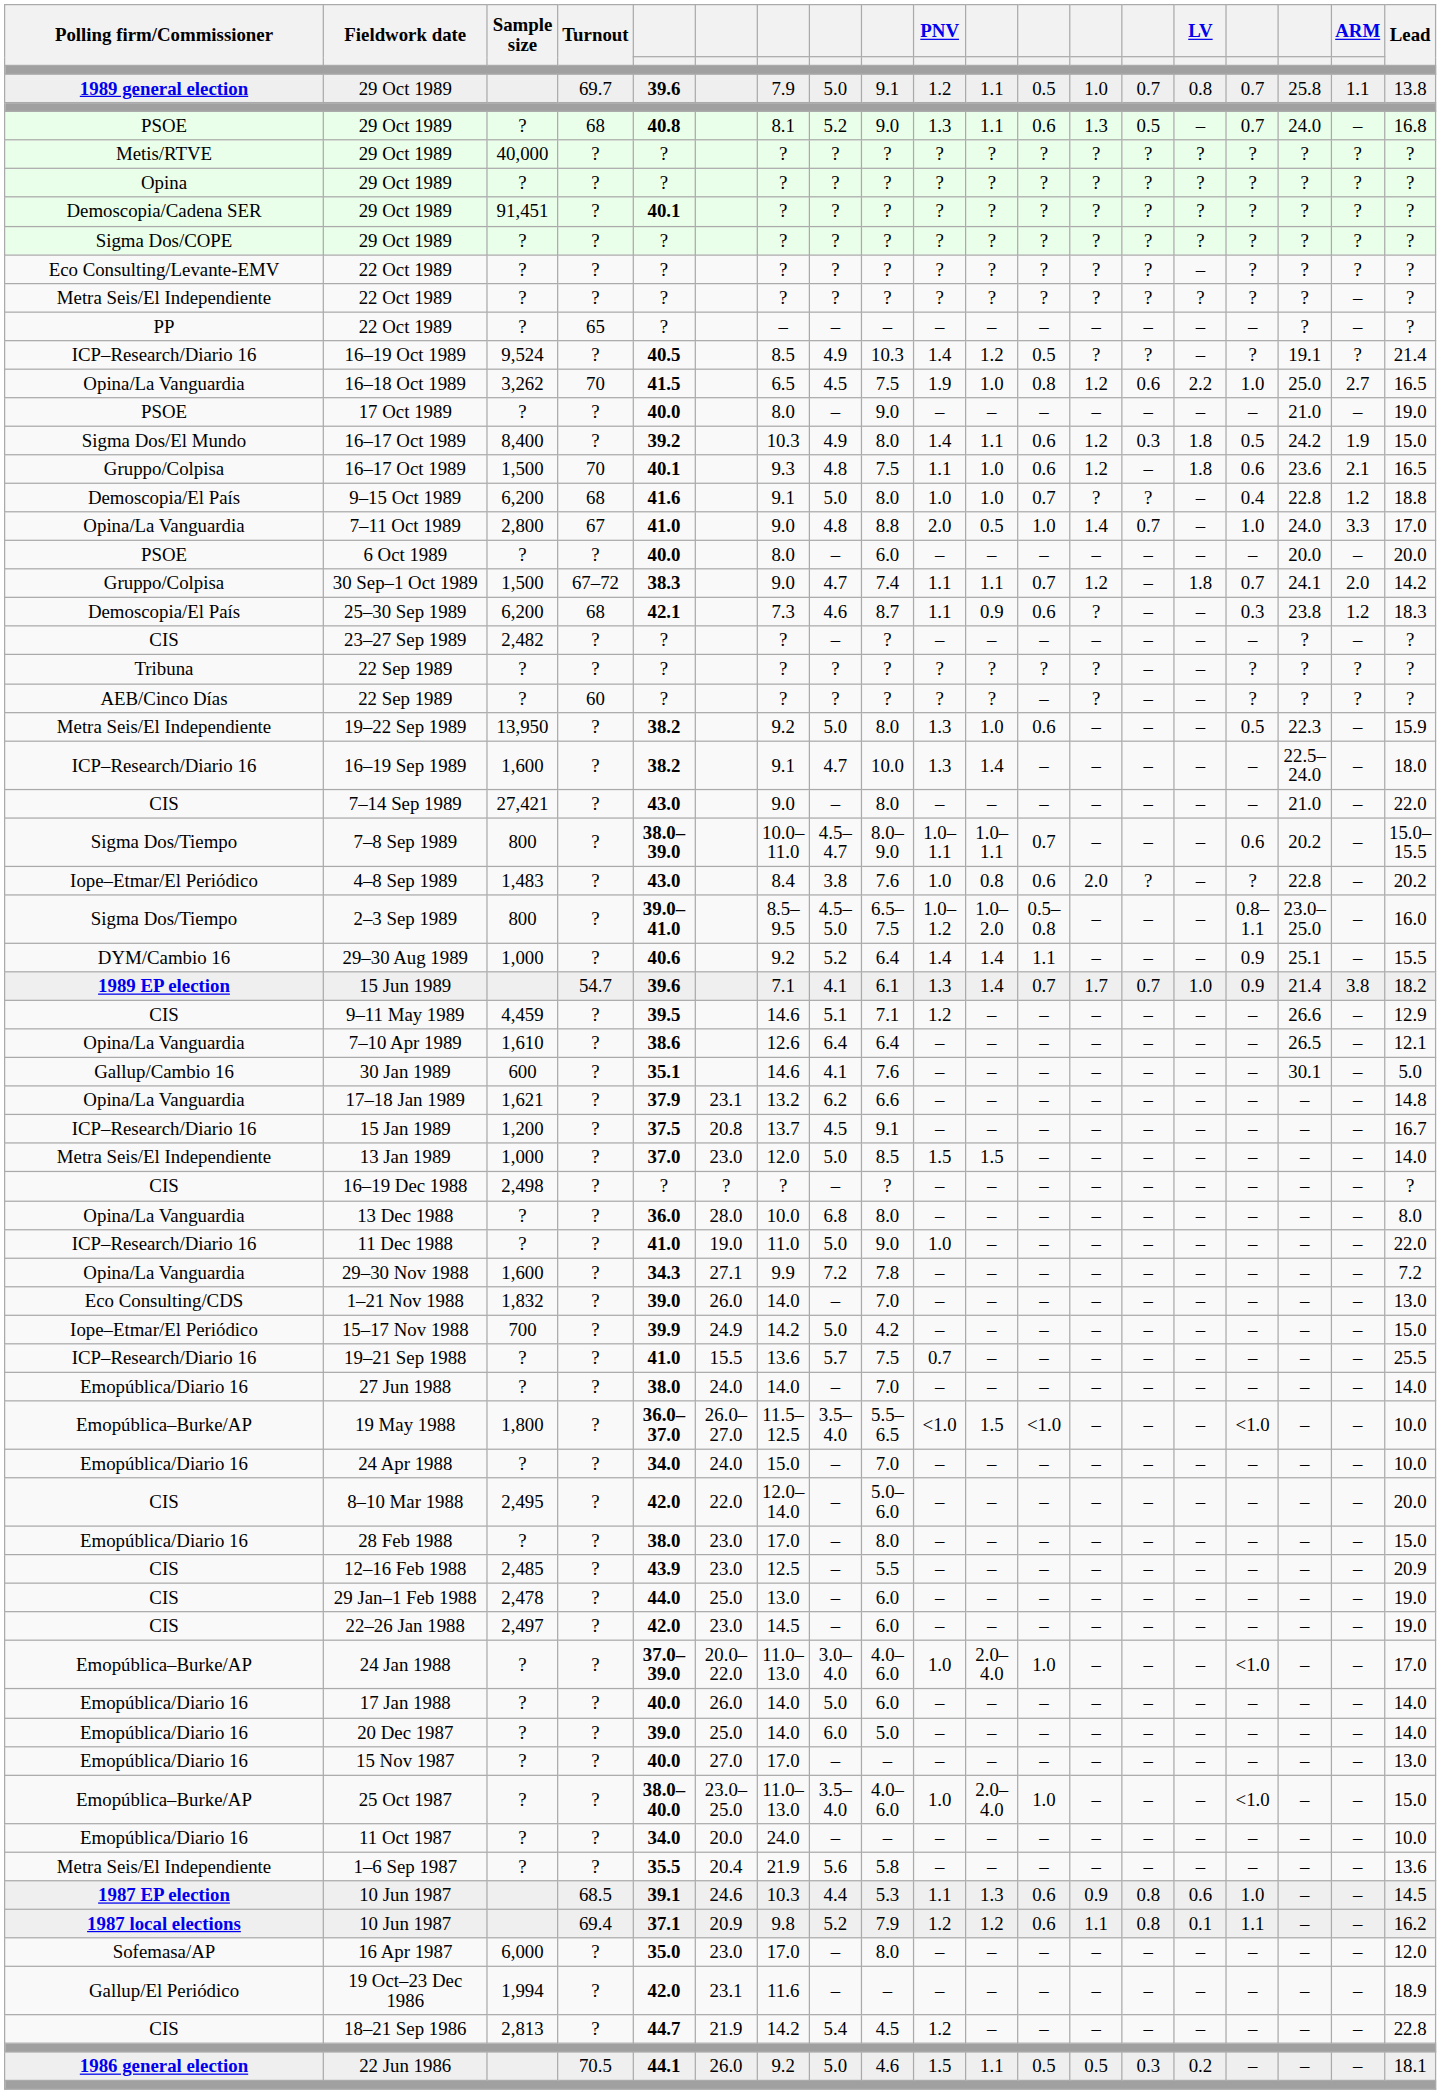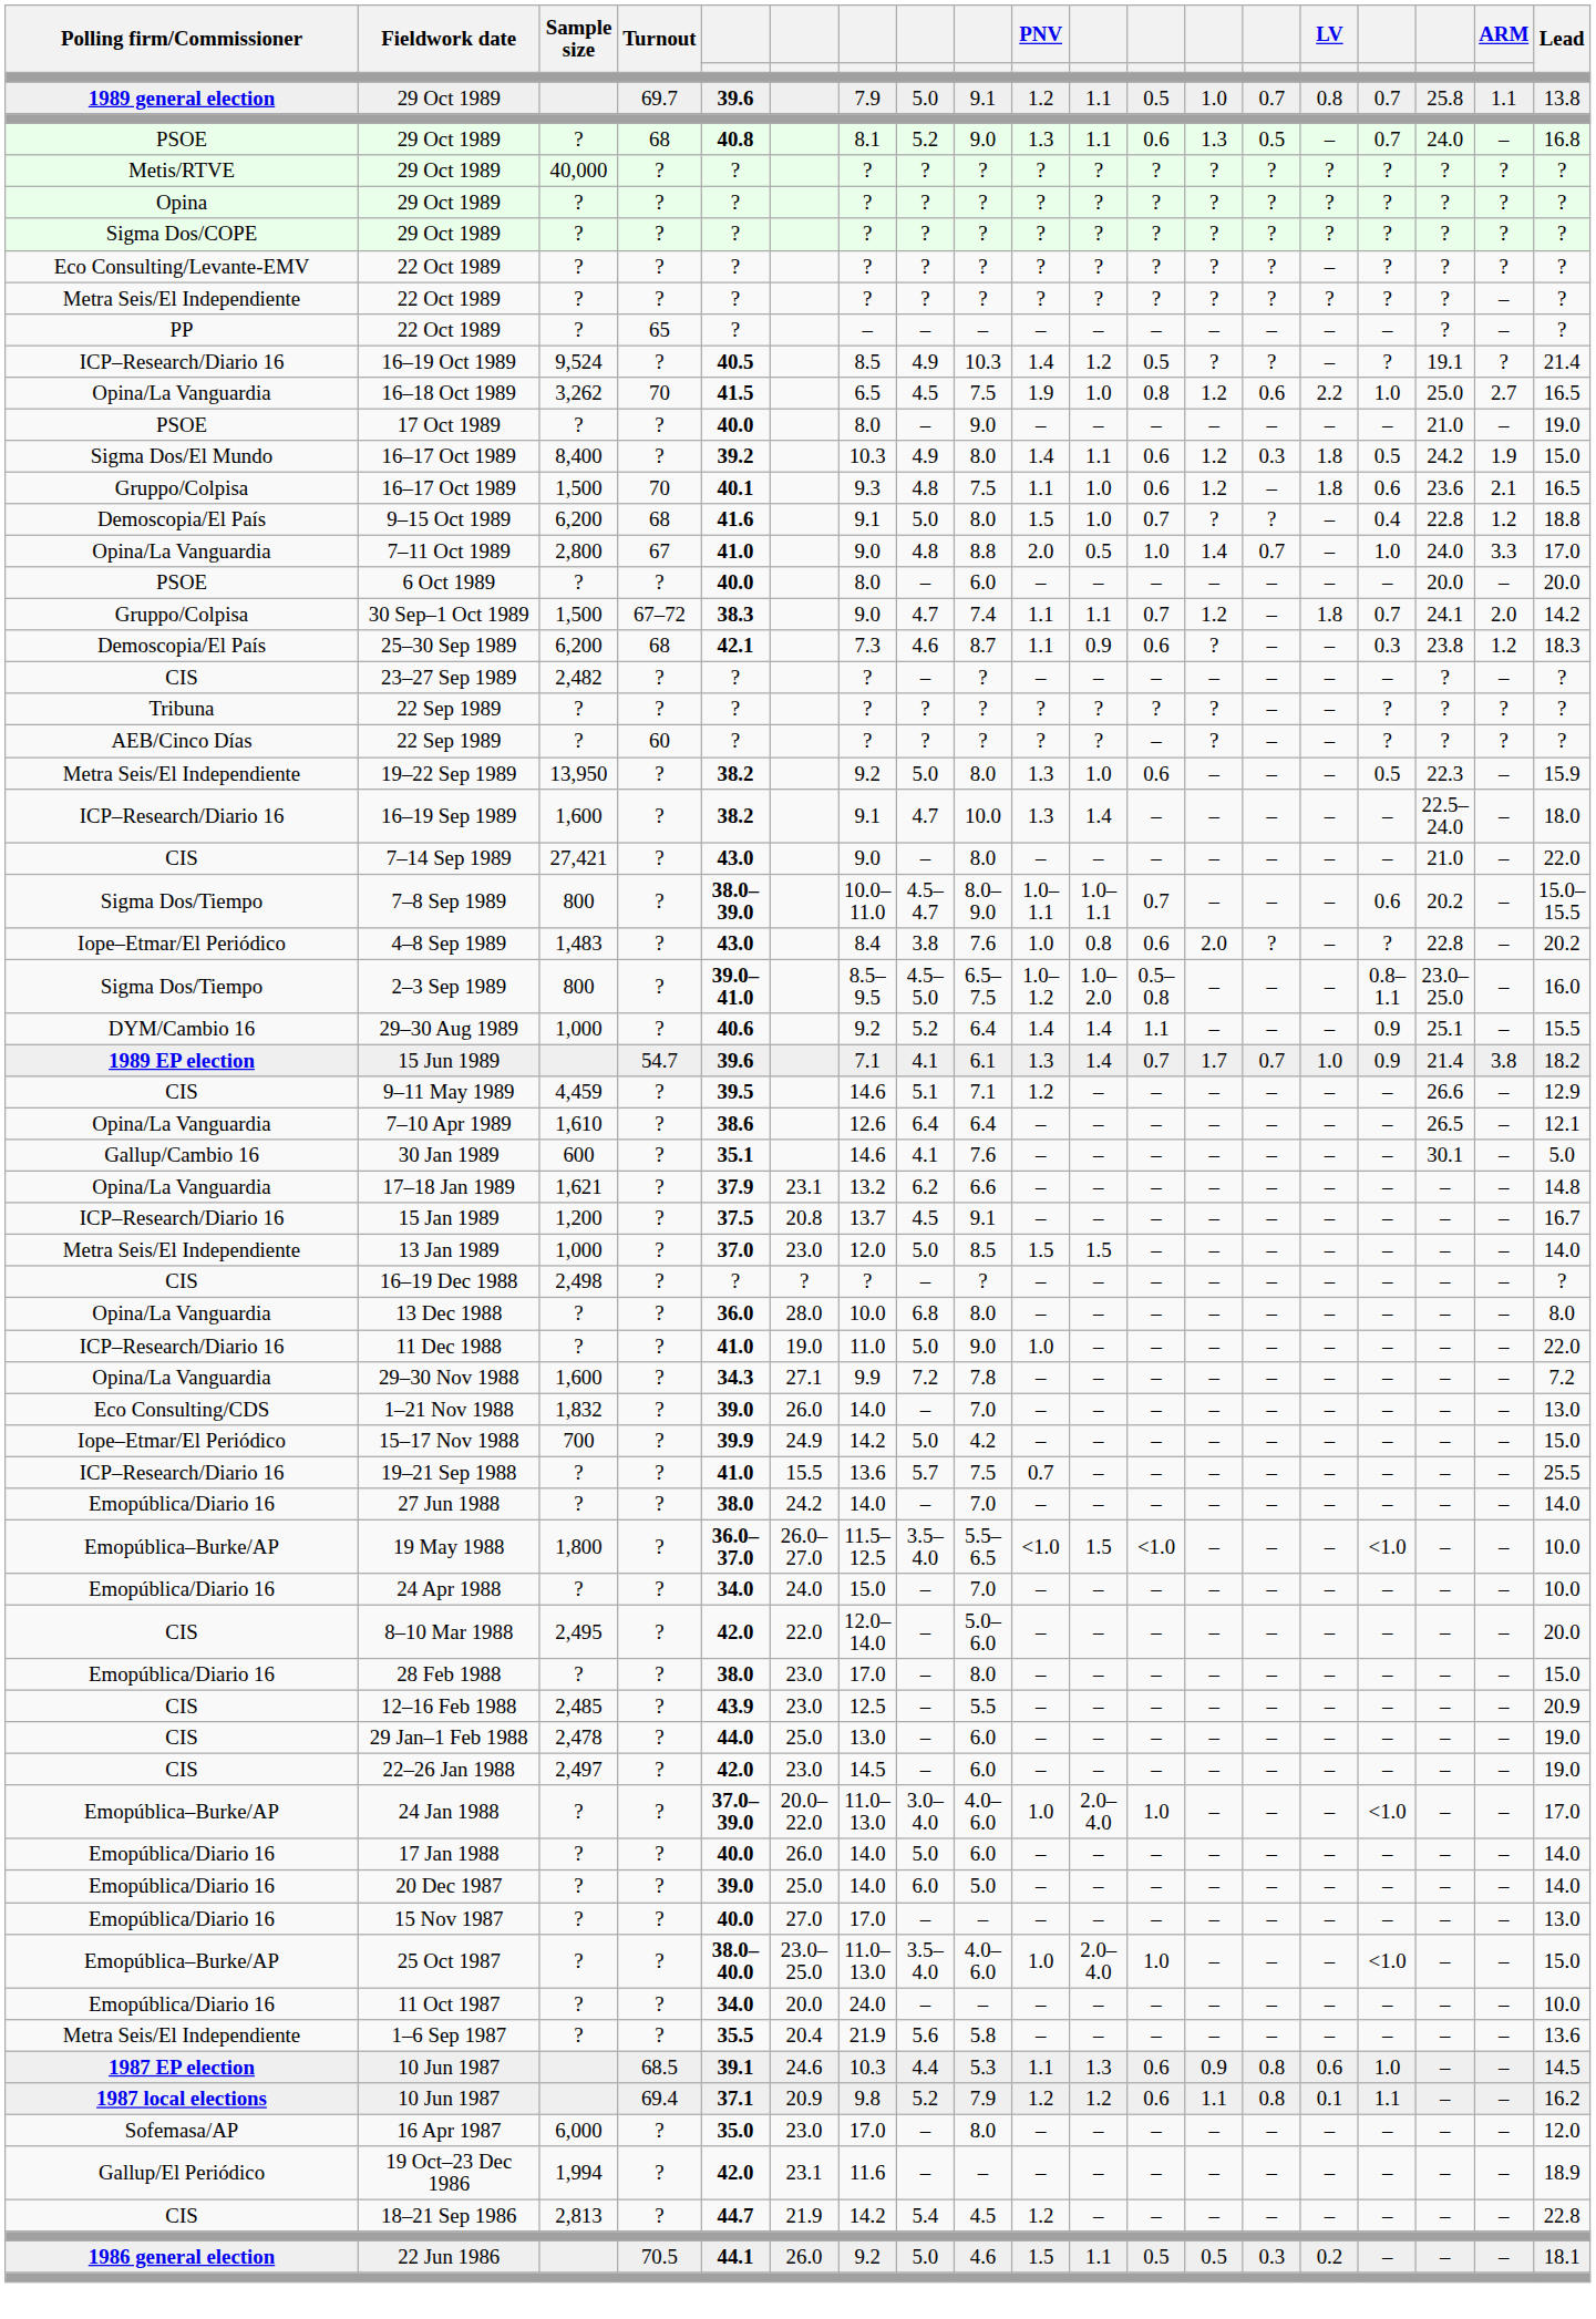- row: Demoscopia/Cadena SER | 29 Oct 1989 | 91,451 | ? | 40.1 | ? | ? | ? | ? | ? | ? | ? | ? | ? | ? | ? | ? | ?
9–15 Oct 1989 | PNV: 1.0 -> 1.5
27 Jun 1988 | column 6: 24.0 -> 24.2
